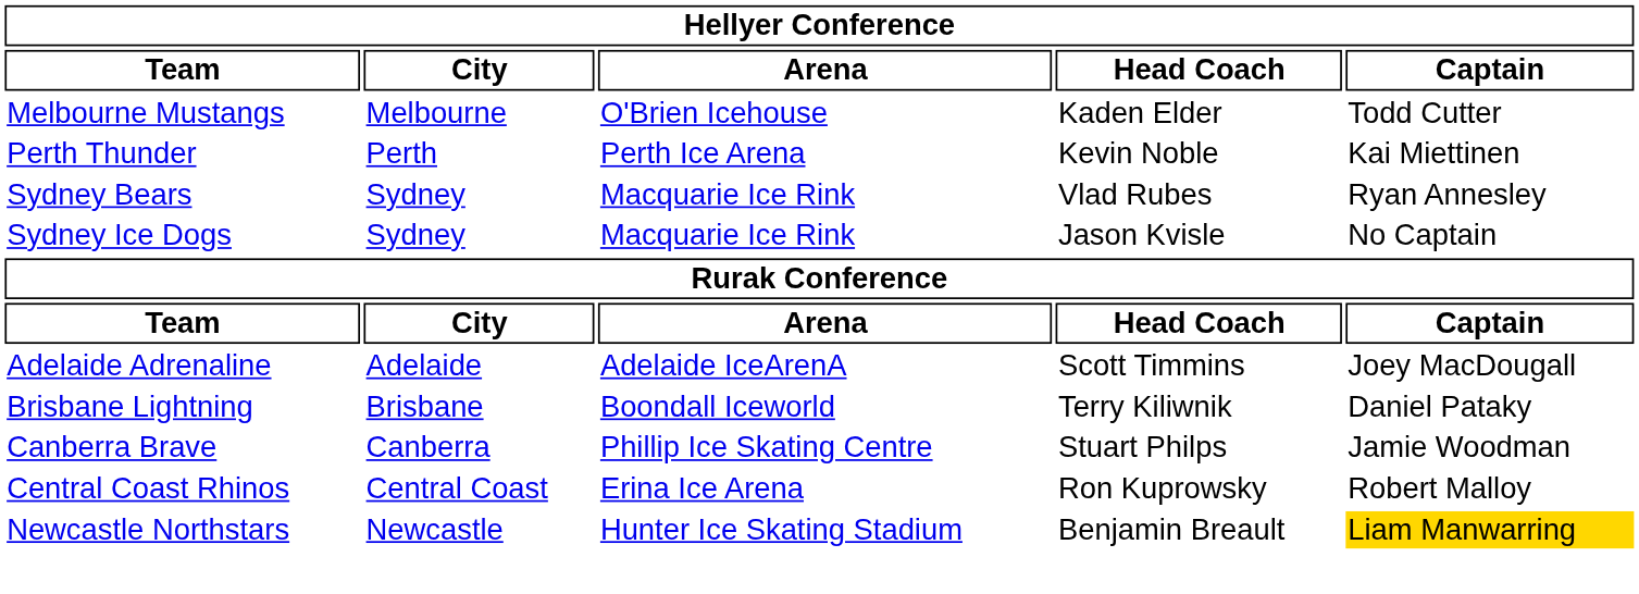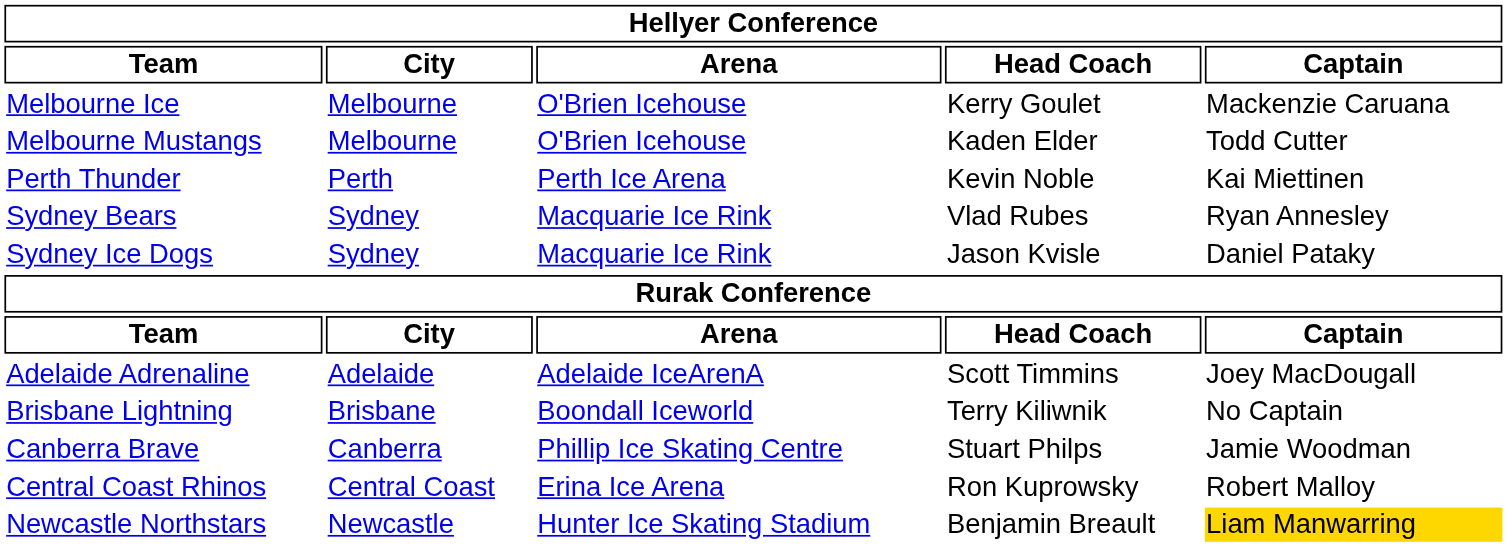+ row: Melbourne Ice | Melbourne | O'Brien Icehouse | Kerry Goulet | Mackenzie Caruana
Sydney Ice Dogs | Captain: No Captain -> Daniel Pataky
Brisbane Lightning | Captain: Daniel Pataky -> No Captain
